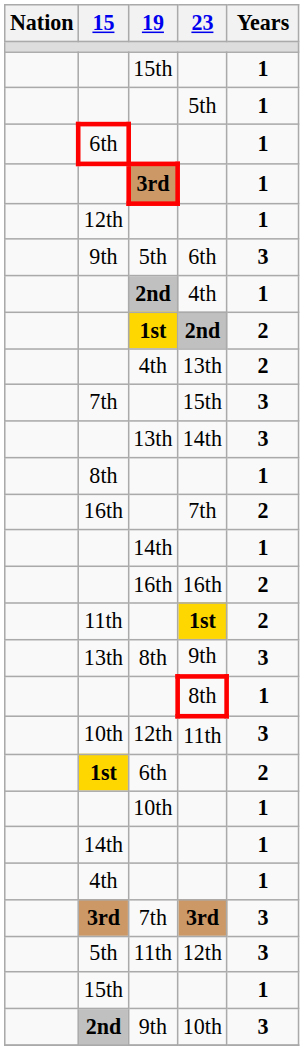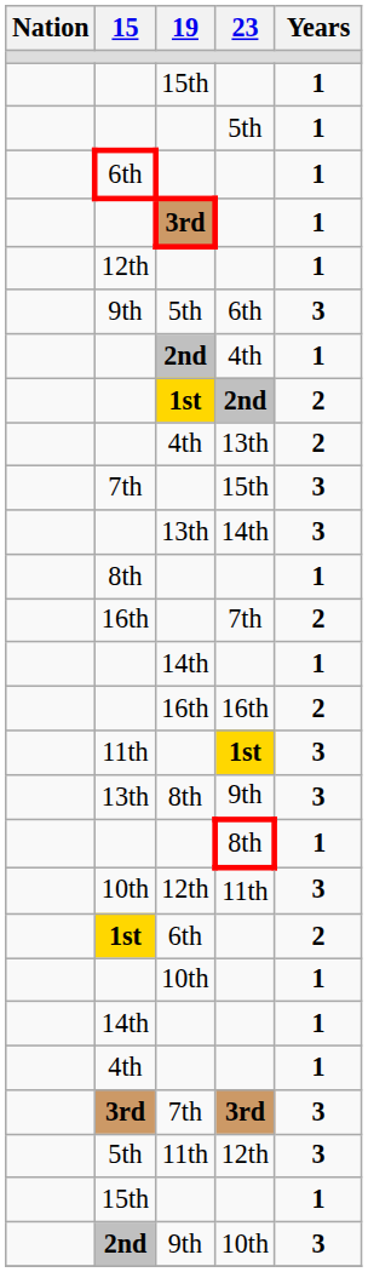row 18 | Years: 2 -> 3
